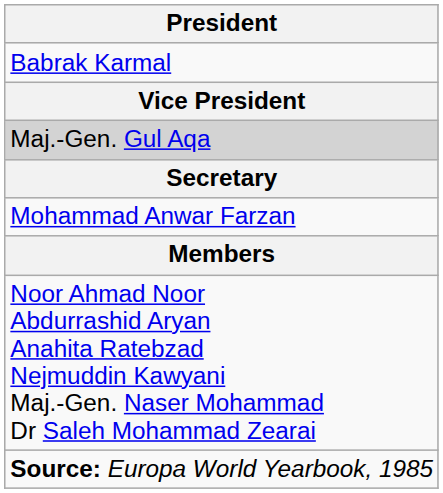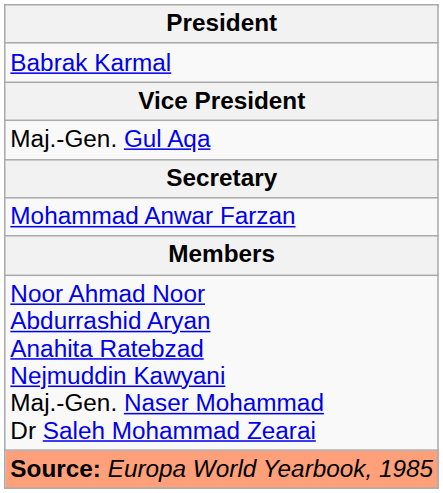row 4 | column 1: lightgrey background -> no background
row 9 | column 1: no background -> lightsalmon background
